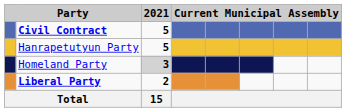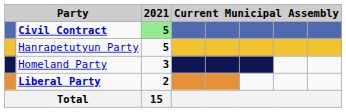Civil Contract | 2021: no background -> lightgreen background
Homeland Party | 2021: lightgrey background -> no background
